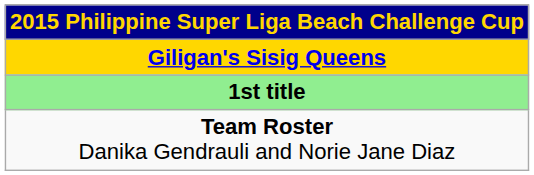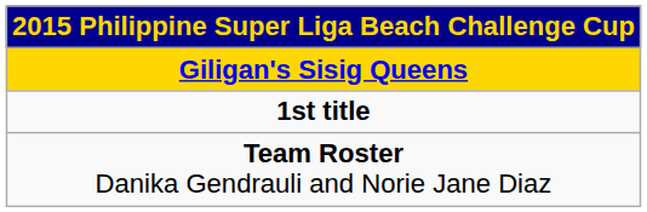row 3 | column 1: lightgreen background -> no background
